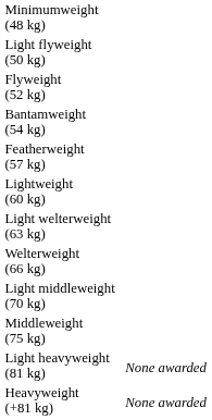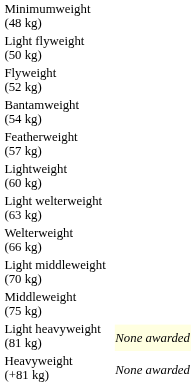Light heavyweight (81 kg) / None awarded | column 2: no background -> lightyellow background
